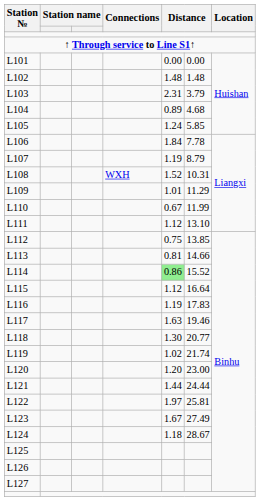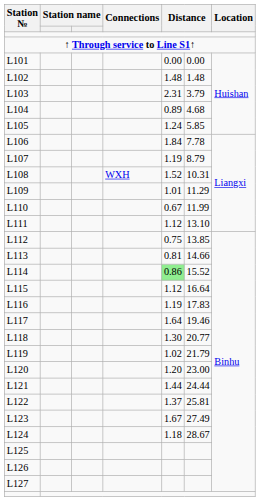L117 | column 5: 1.63 -> 1.64
L119 | column 6: 21.74 -> 21.79
L122 | column 5: 1.97 -> 1.37
